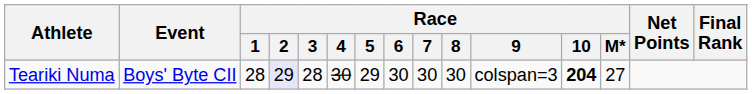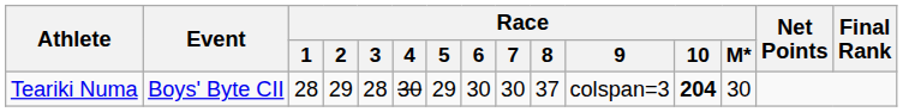Teariki Numa | Race / 2: lavender background -> no background
Teariki Numa | Race / 8: 30 -> 37
Teariki Numa | Race / M*: 27 -> 30
